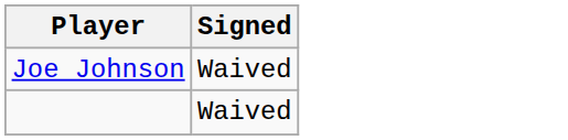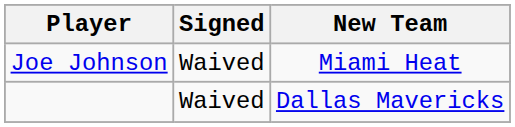+ column: New Team | Miami Heat | Dallas Mavericks
